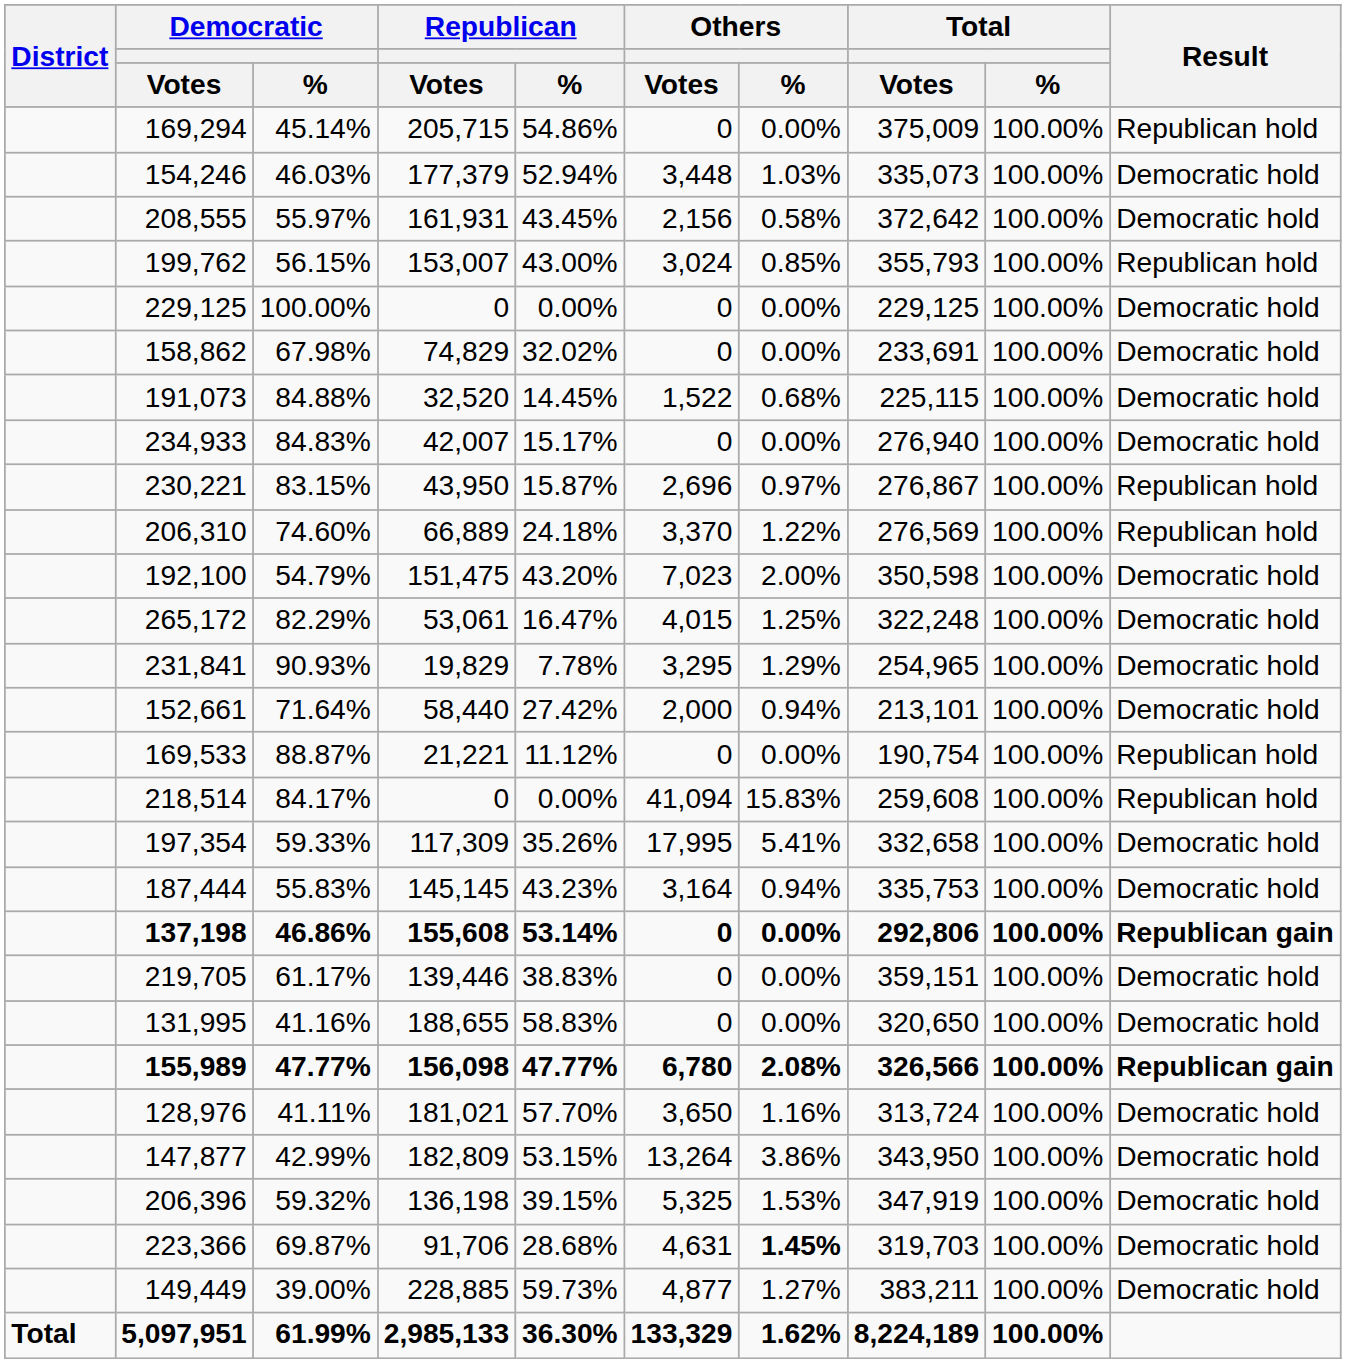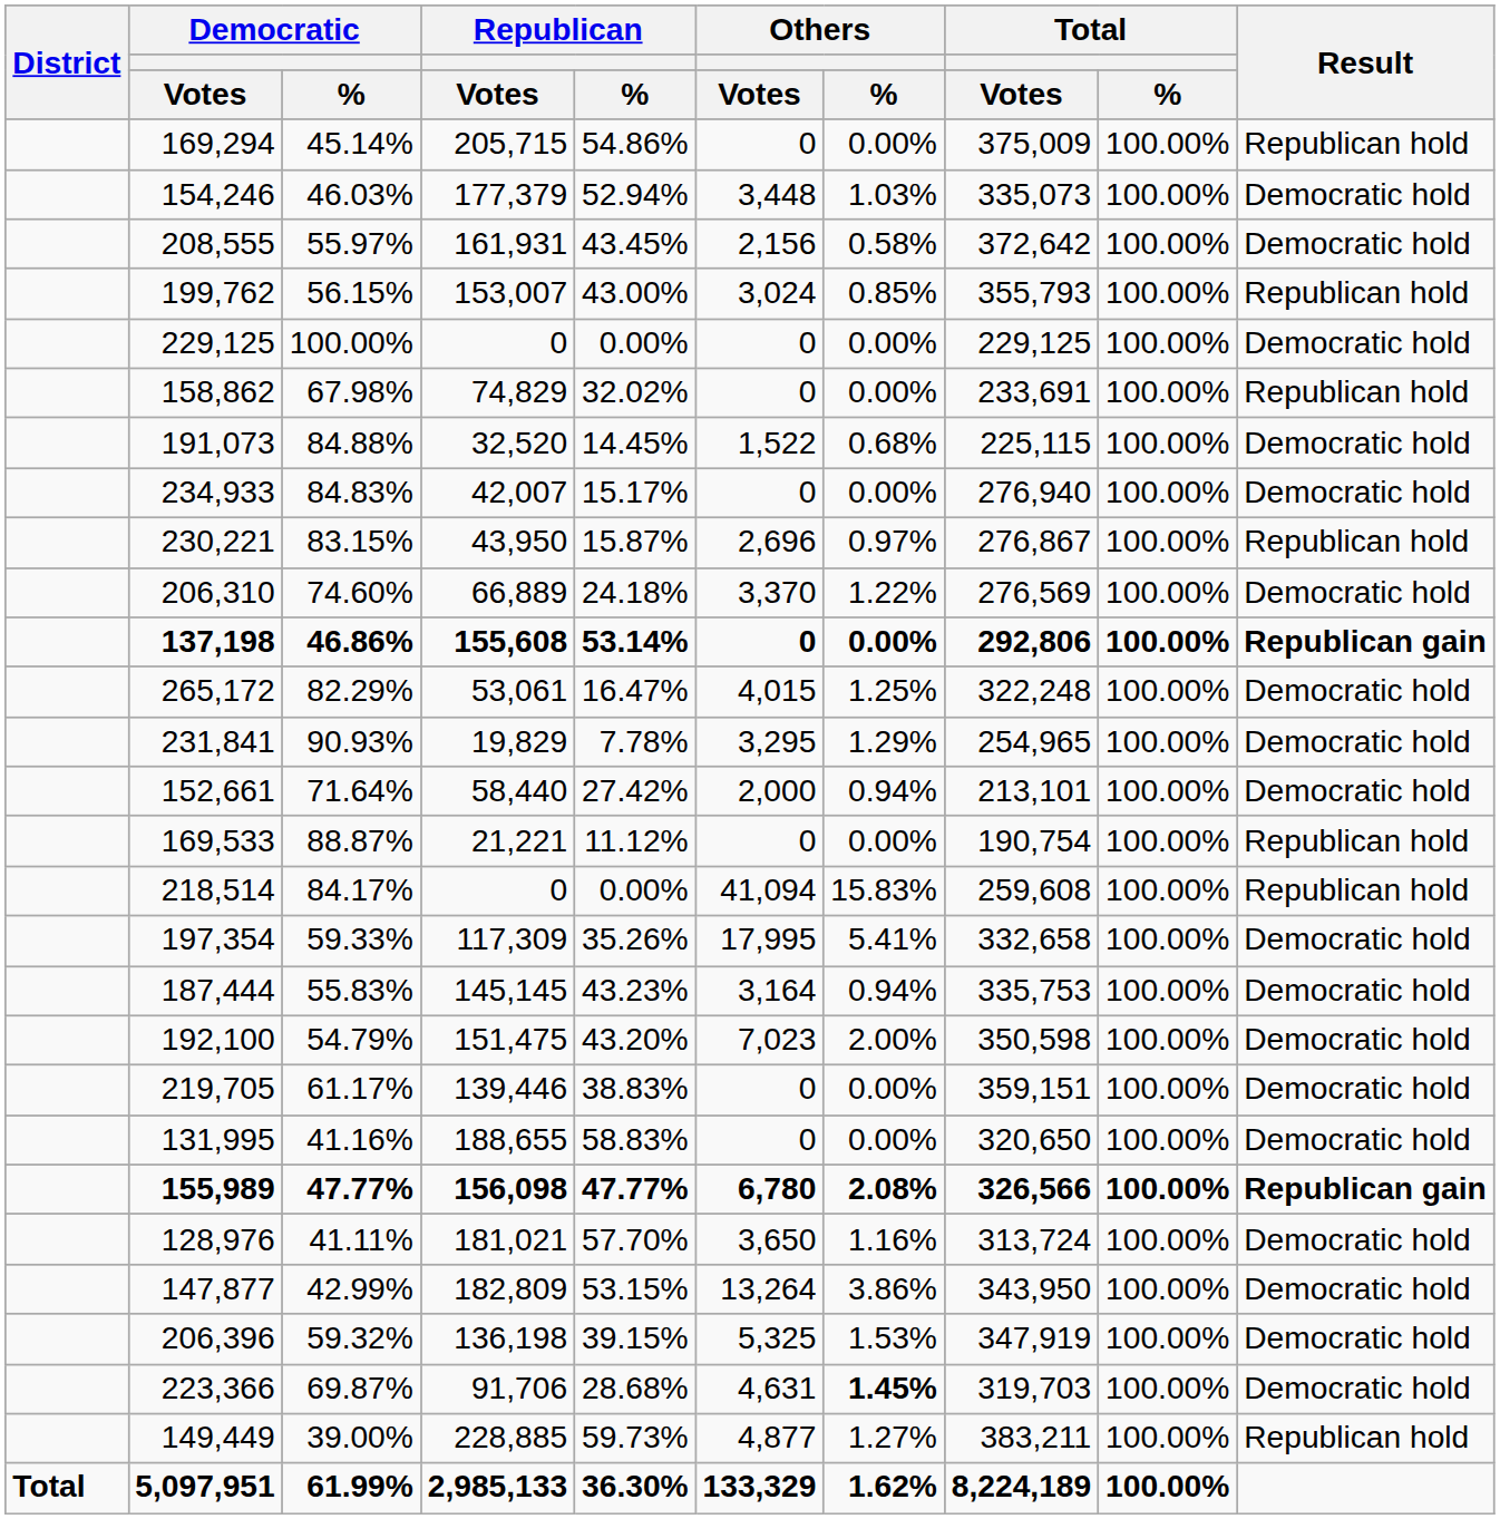158,862 | Result: Democratic hold -> Republican hold
206,310 | Result: Republican hold -> Democratic hold
rows swapped: 137,198 <-> 192,100
149,449 | Result: Democratic hold -> Republican hold
